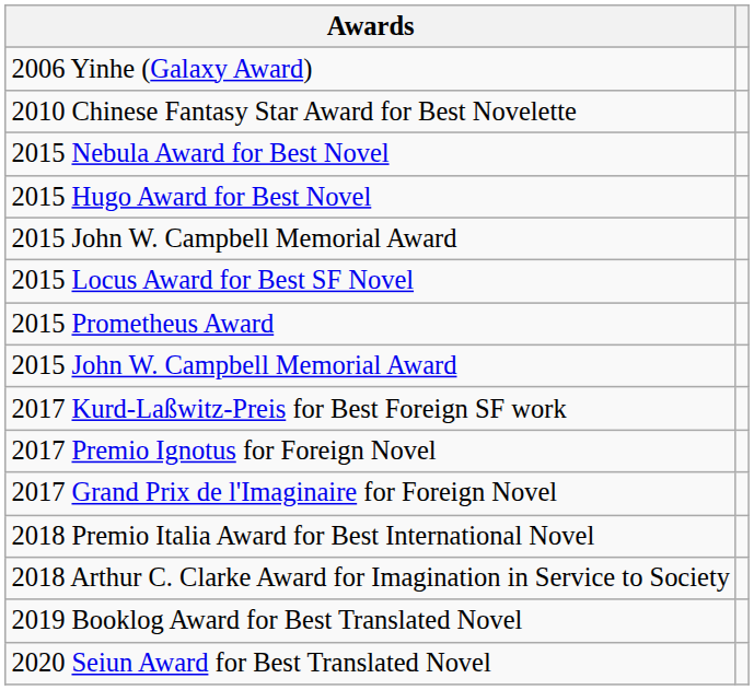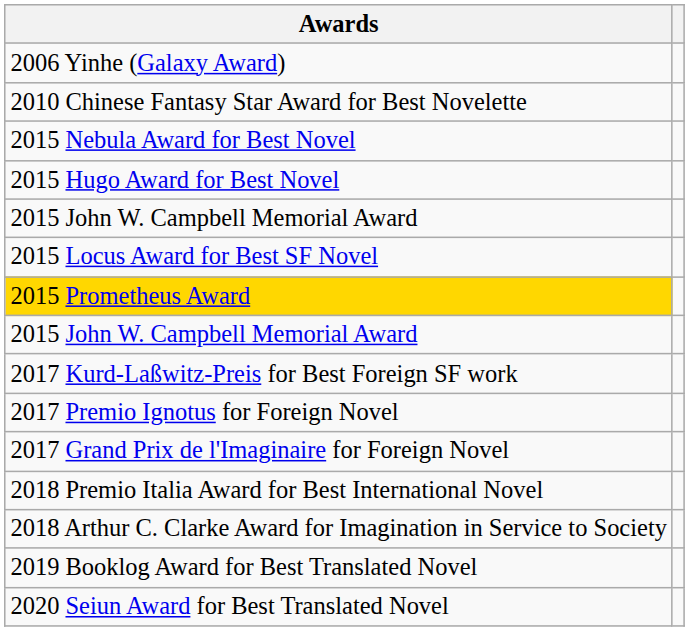row 8 | Awards: no background -> gold background
